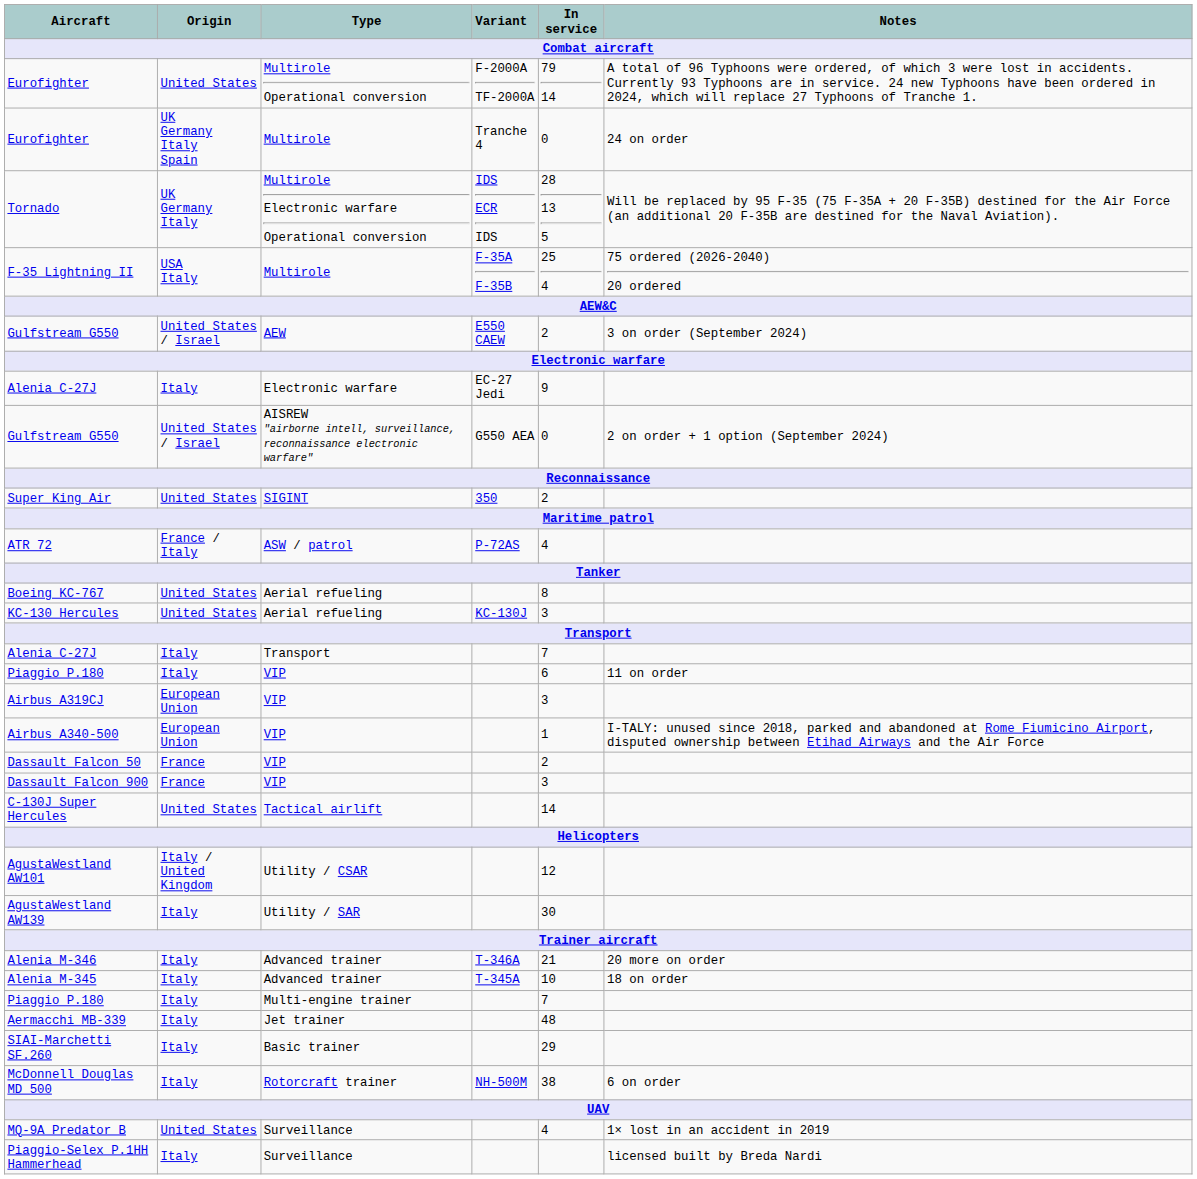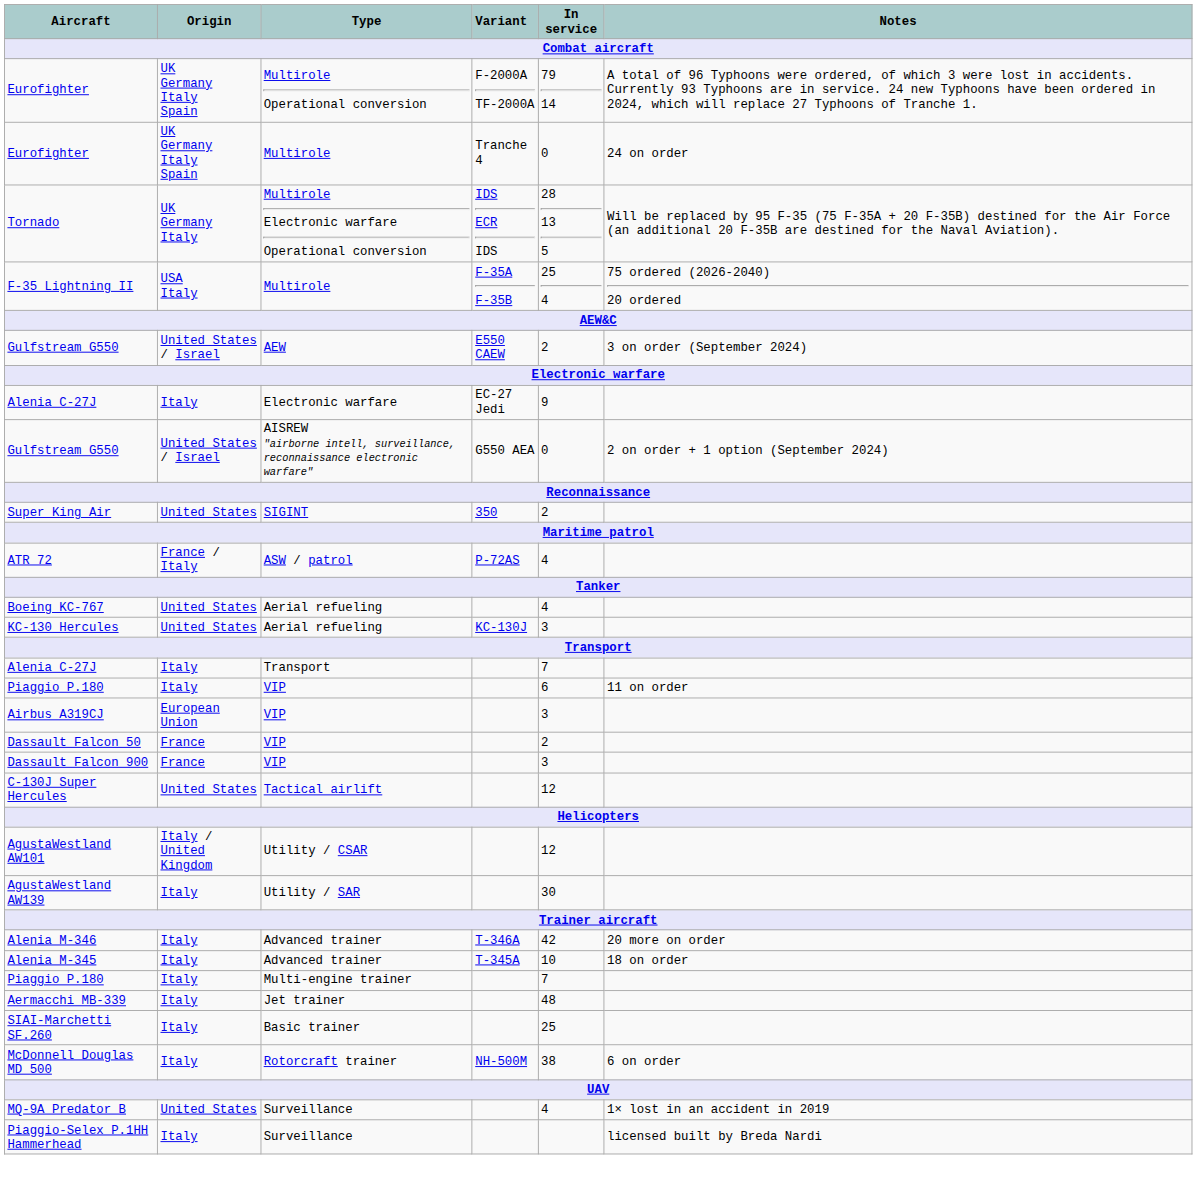Eurofighter / Multirole Operational conversion | Origin: United States -> UK Germany Italy Spain
Boeing KC-767 | In service: 8 -> 4
- row: Airbus A340-500 | European Union | VIP | 1 | I-TALY: unused since 2018, parked and abandoned at Rome Fiumicino Airport, disputed ownership between Etihad Airways and the Air Force
C-130J Super Hercules | In service: 14 -> 12
Alenia M-346 | In service: 21 -> 42
SIAI-Marchetti SF.260 | In service: 29 -> 25
